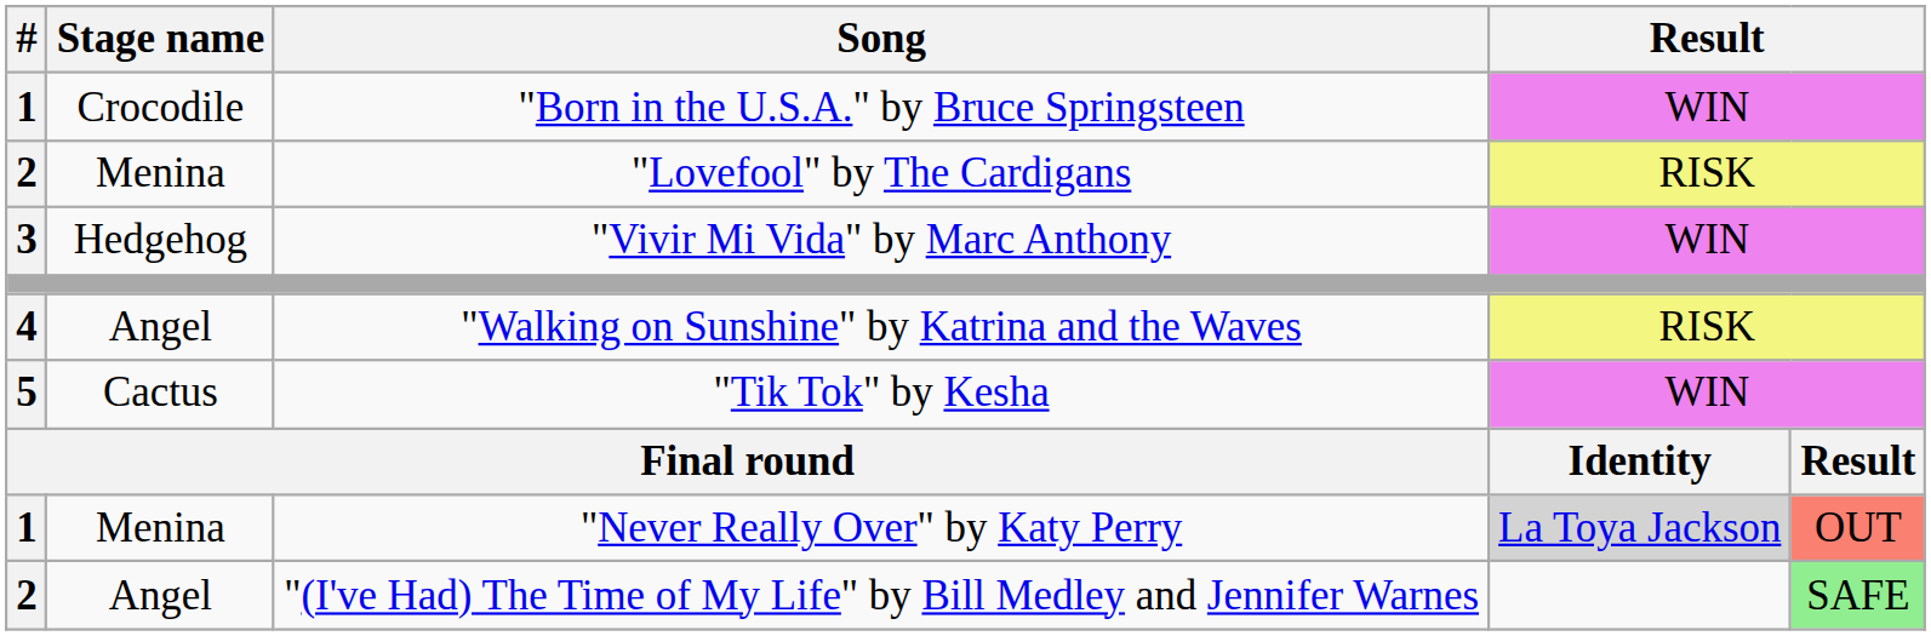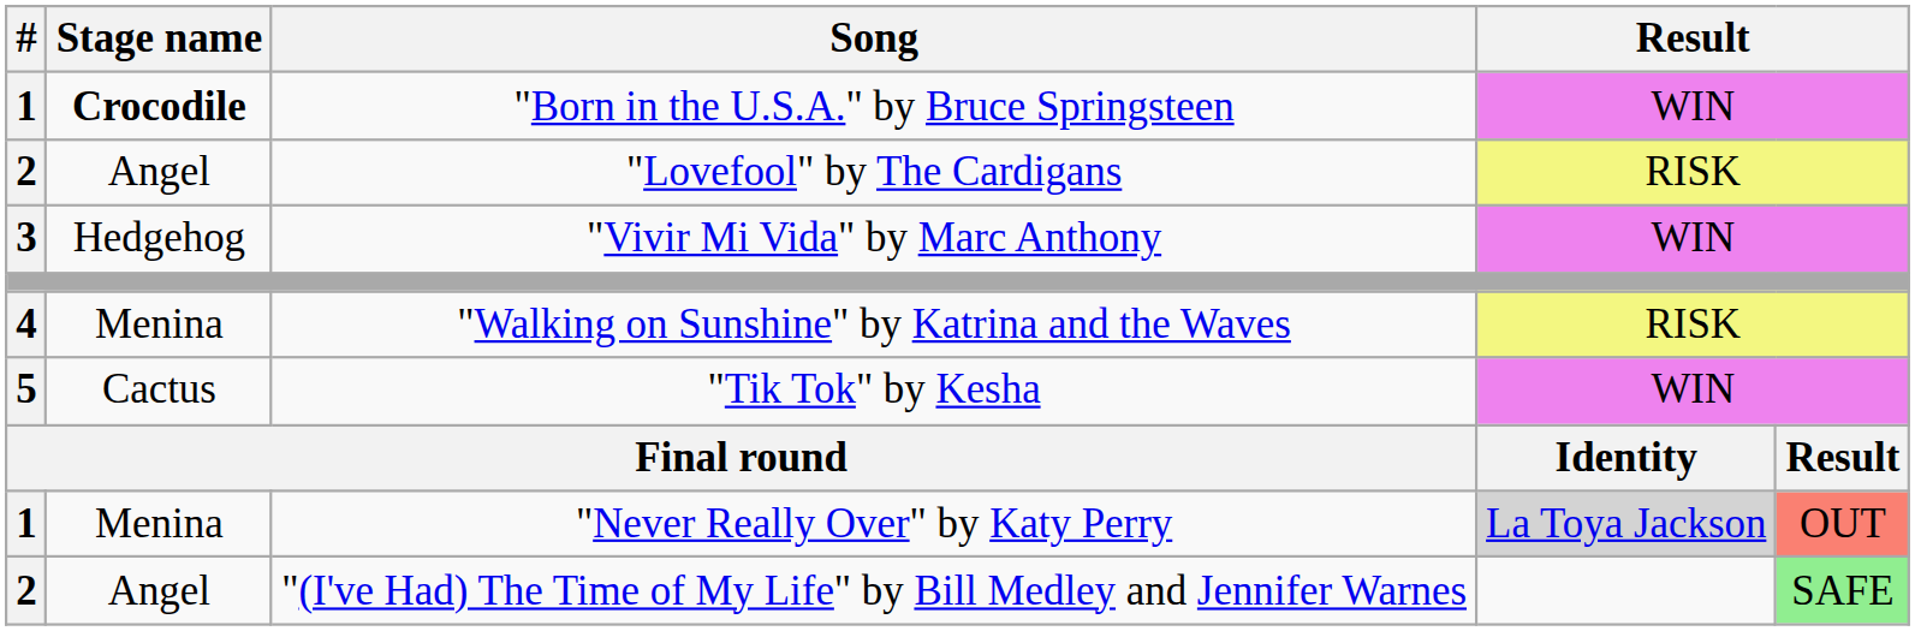"Born in the U.S.A." by Bruce Springsteen | Stage name: normal -> bold
"Lovefool" by The Cardigans | Stage name: Menina -> Angel
"Walking on Sunshine" by Katrina and the Waves | Stage name: Angel -> Menina
